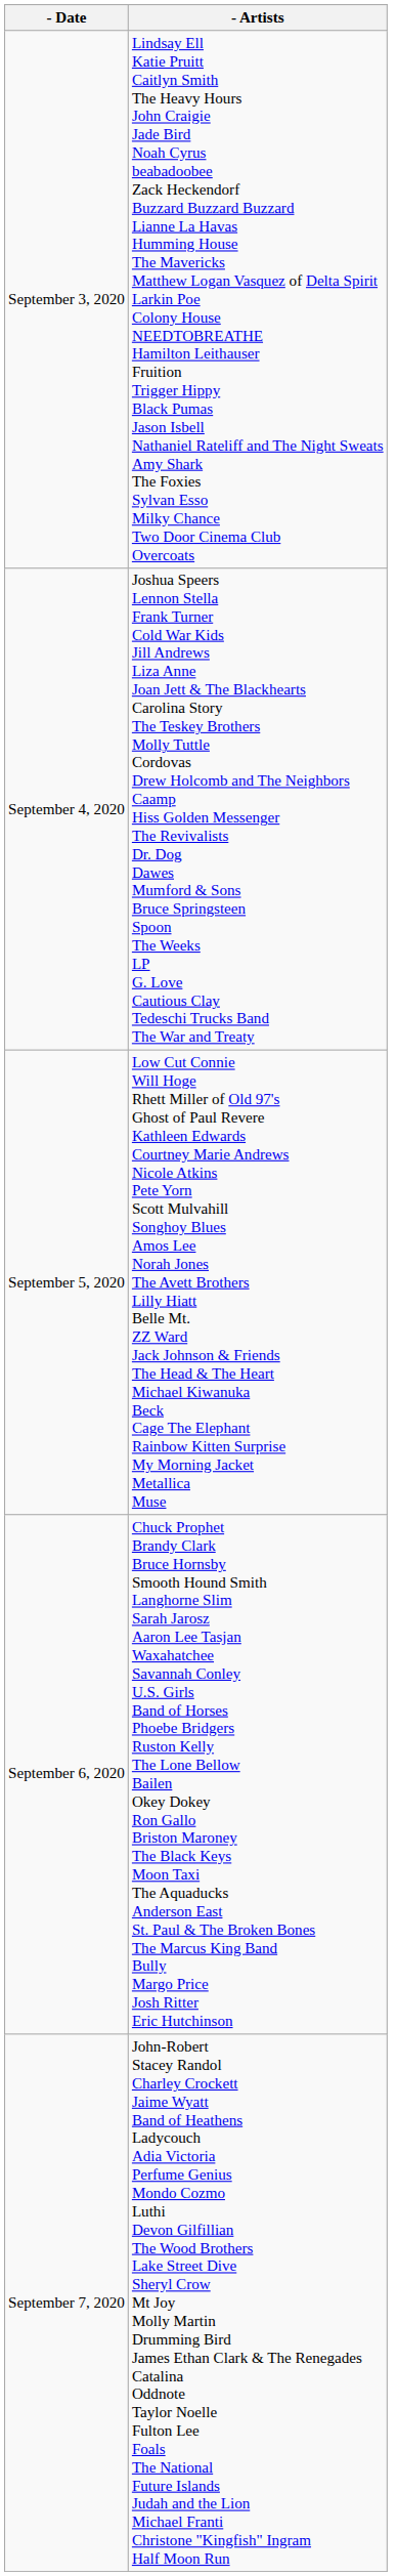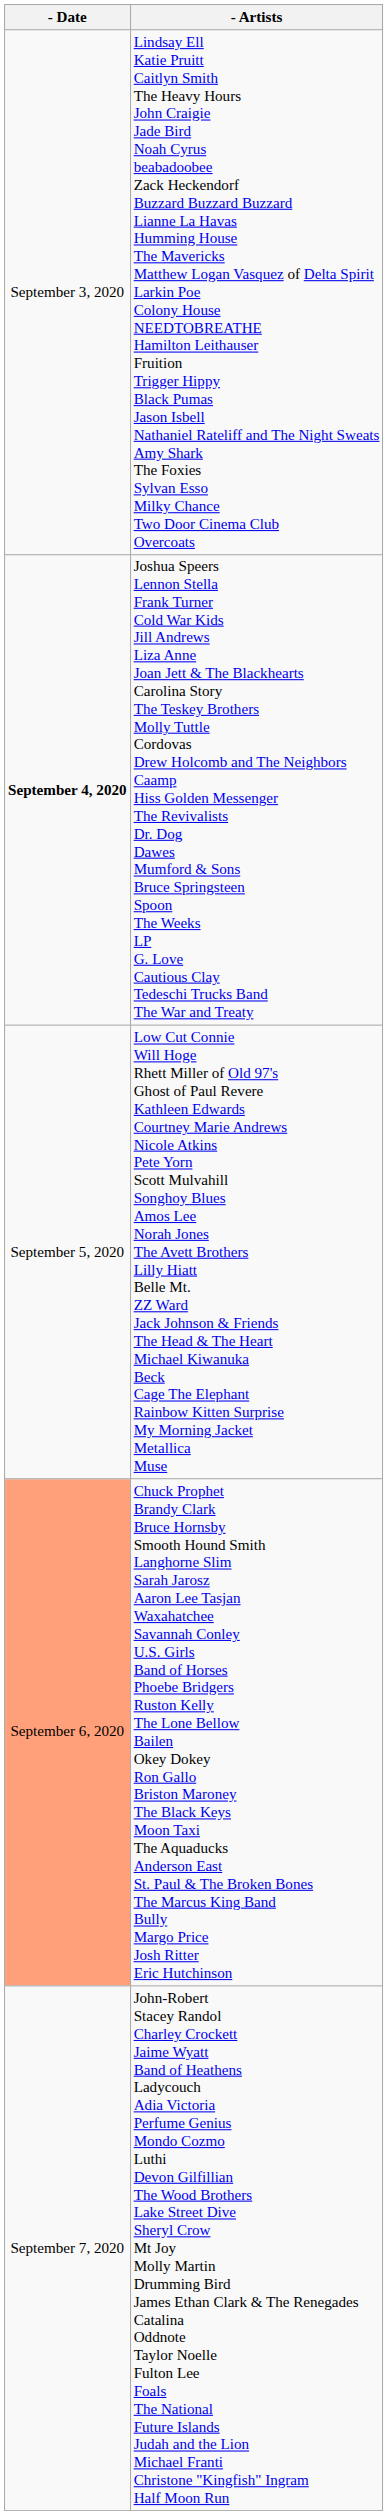September 4, 2020 | - Date: normal -> bold
September 6, 2020 | - Date: no background -> lightsalmon background
